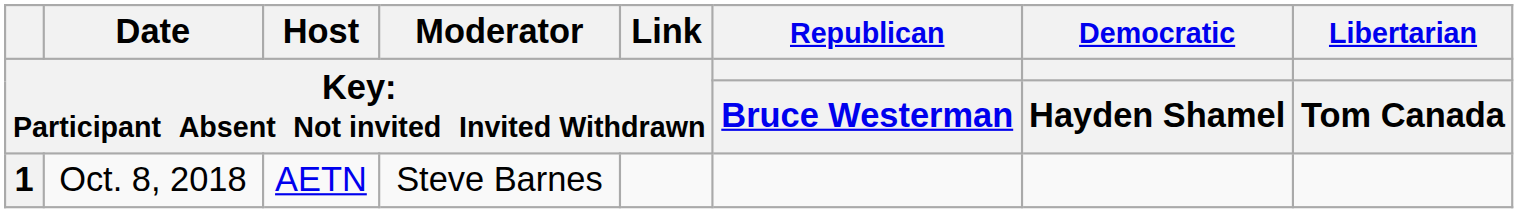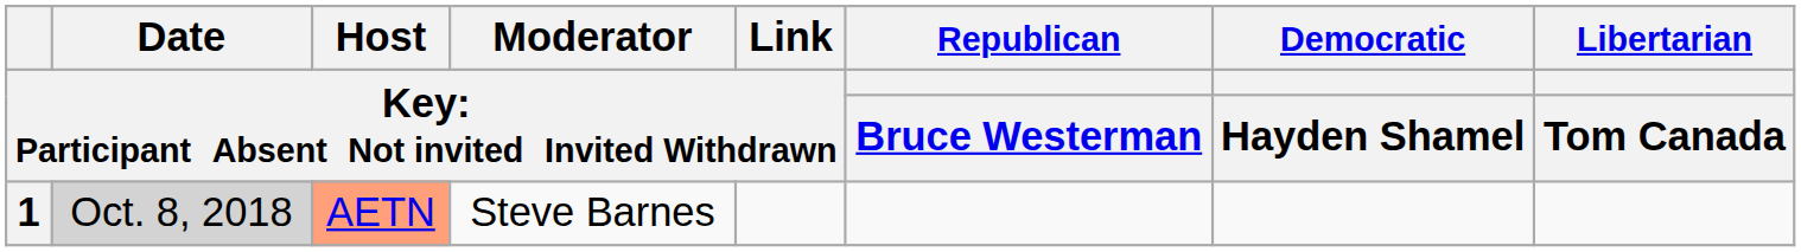1 | column 2: no background -> lightgrey background
1 | column 3: no background -> lightsalmon background
